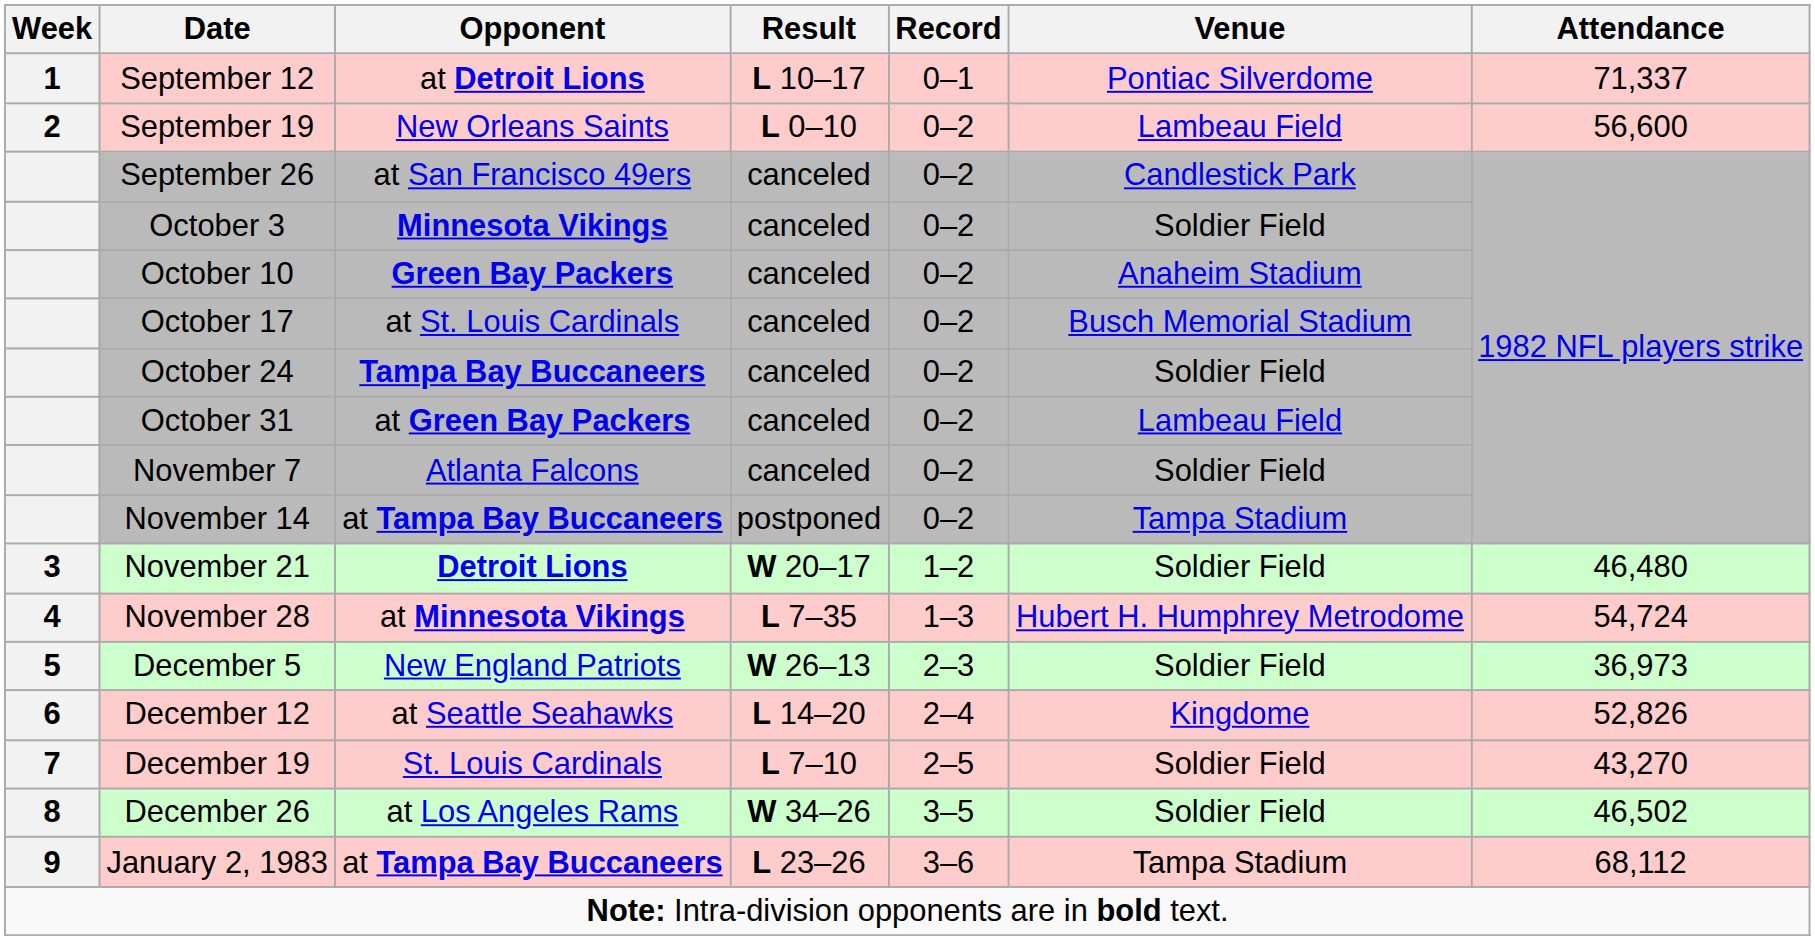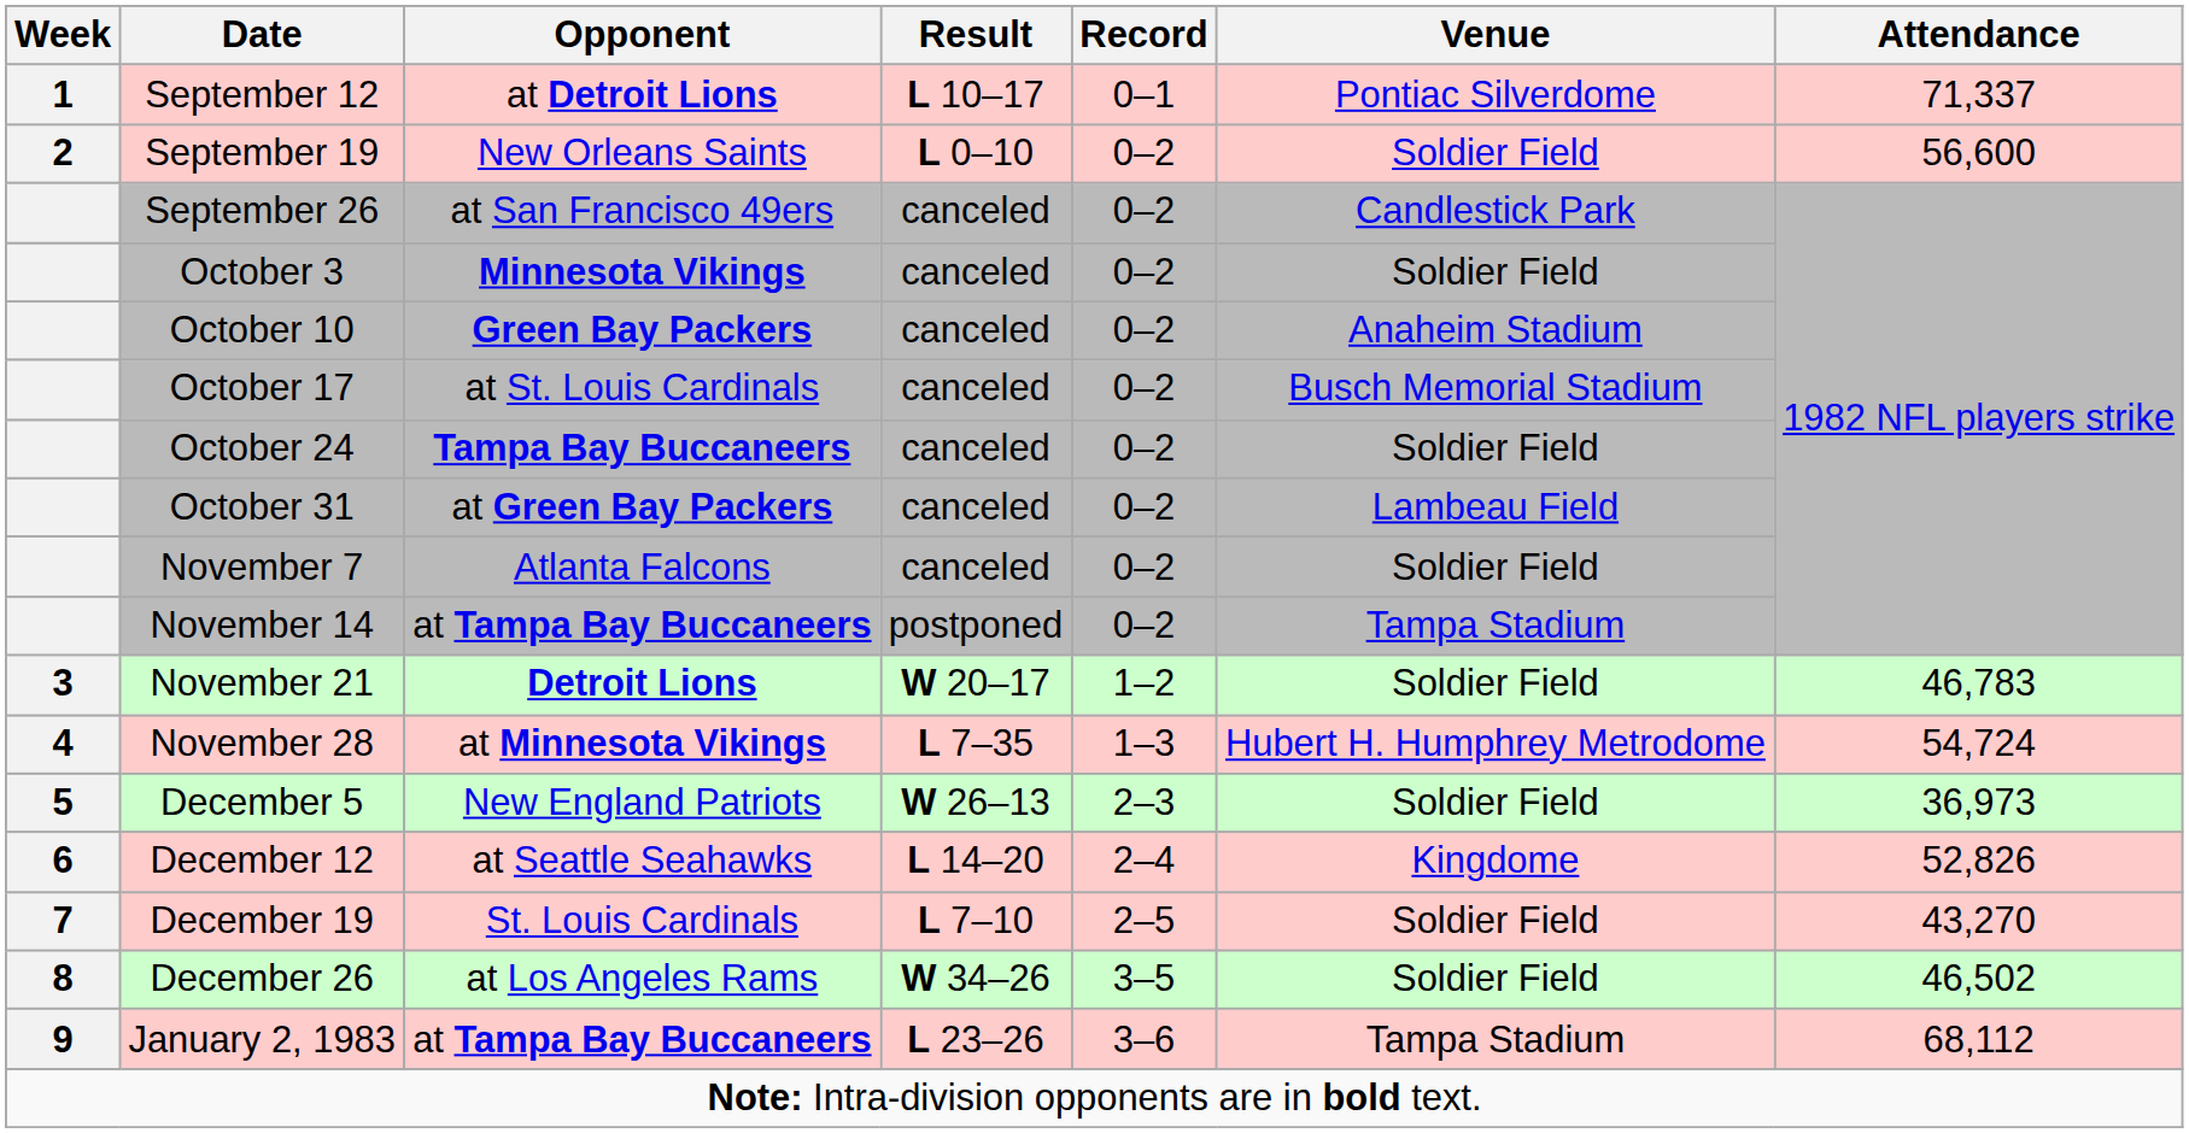September 19 | Venue: Lambeau Field -> Soldier Field
November 21 | Attendance: 46,480 -> 46,783
